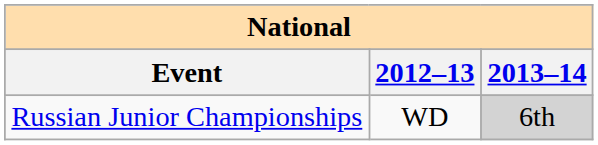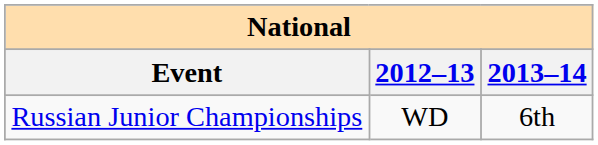Russian Junior Championships | 2013–14: lightgrey background -> no background
